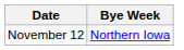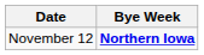November 12 | Bye Week: normal -> bold
